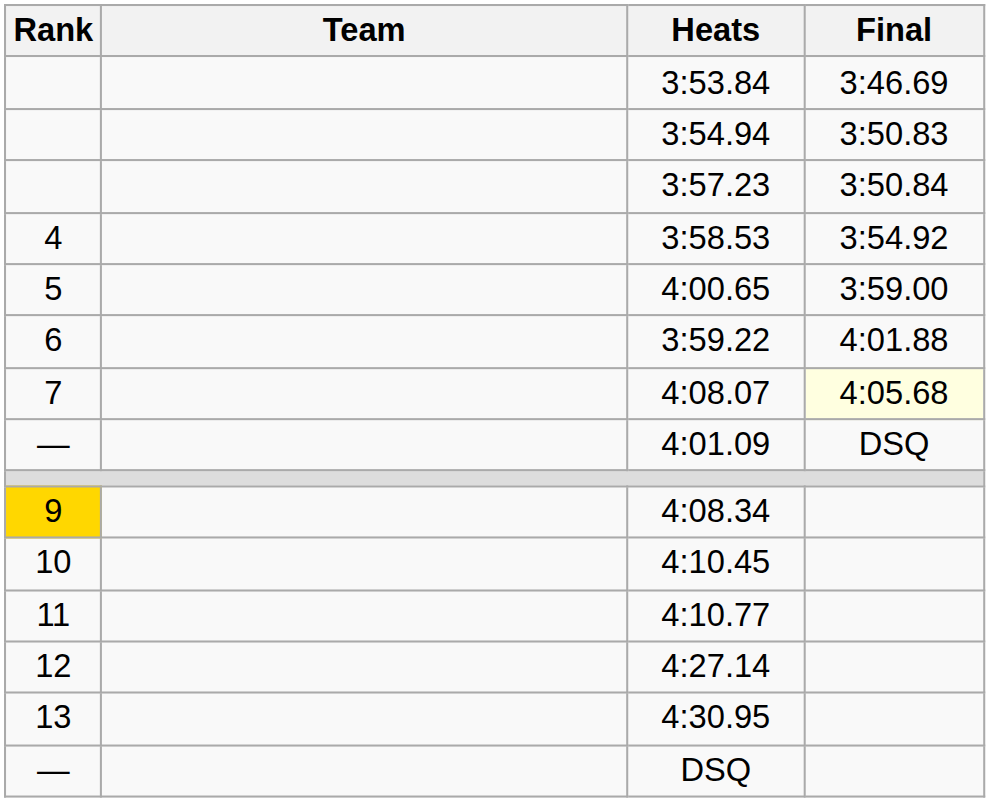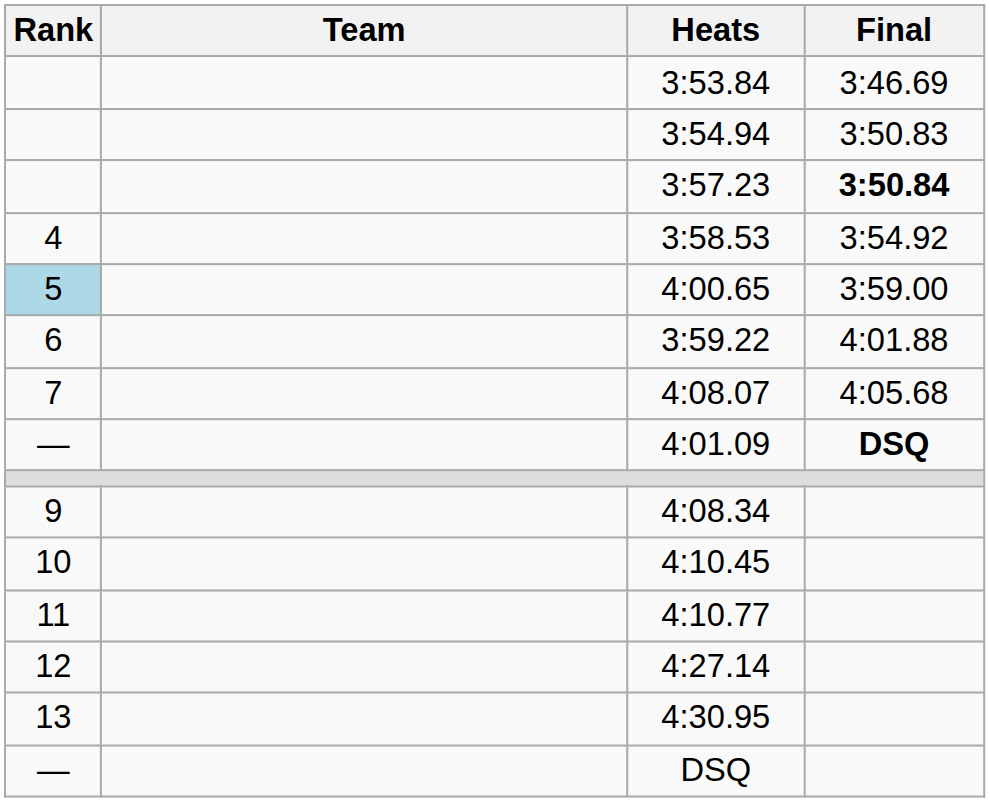3:57.23 | Final: normal -> bold
4:00.65 | Rank: no background -> lightblue background
4:08.07 | Final: lightyellow background -> no background
4:01.09 | Final: normal -> bold
4:08.34 | Rank: gold background -> no background
